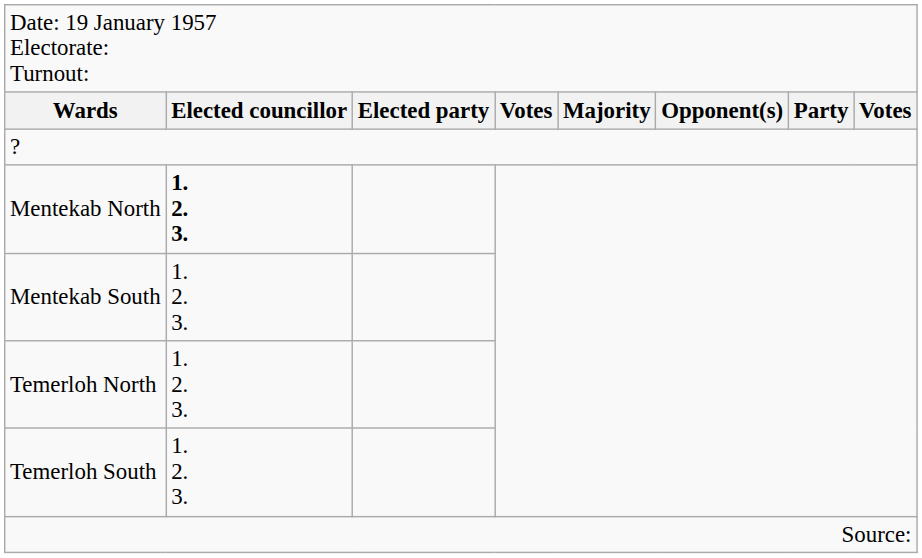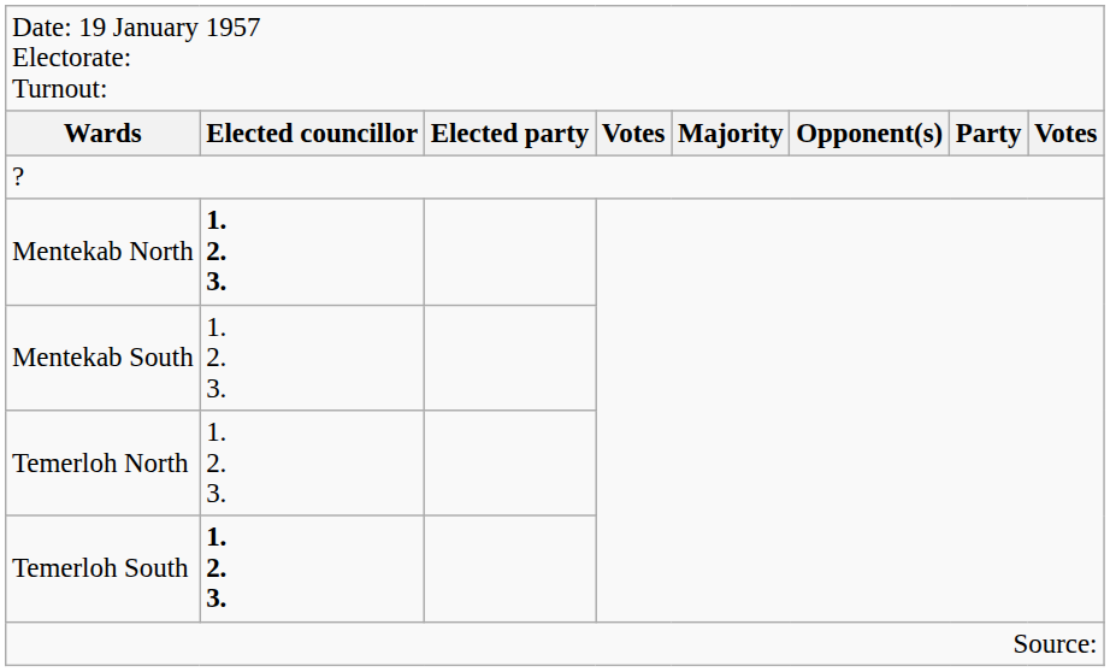Temerloh South | column 2: normal -> bold
